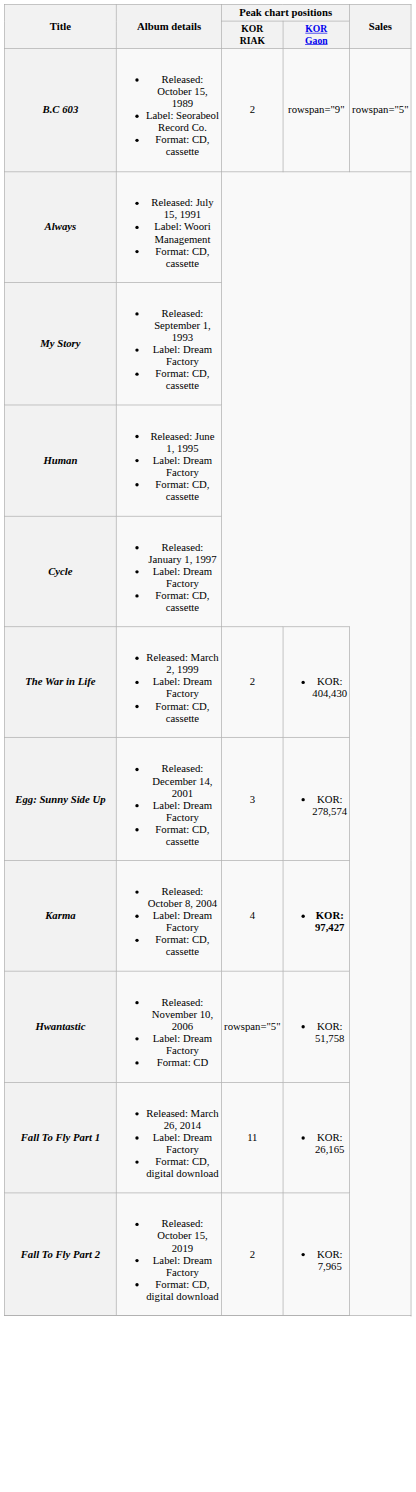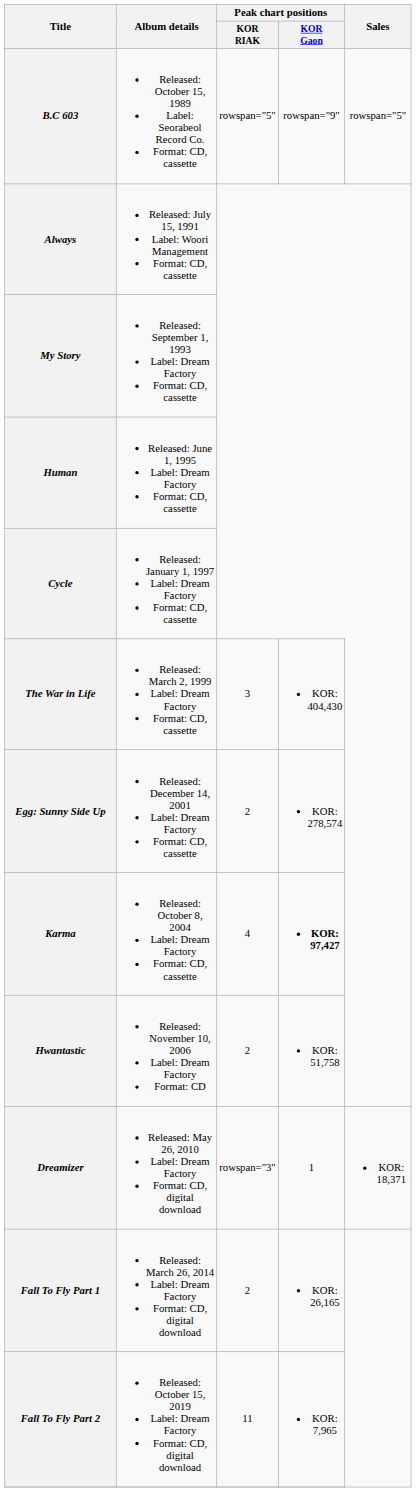B.C 603 | Peak chart positions / KOR RIAK: 2 -> rowspan="5"
The War in Life | Peak chart positions / KOR RIAK: 2 -> 3
Egg: Sunny Side Up | Peak chart positions / KOR RIAK: 3 -> 2
Hwantastic | Peak chart positions / KOR RIAK: rowspan="5" -> 2
+ row: Dreamizer | Released: May 26, 2010 Label: Dream Factory Format: CD, digital download | rowspan="3" | 1 | KOR: 18,371
Fall To Fly Part 1 | Peak chart positions / KOR RIAK: 11 -> 2
Fall To Fly Part 2 | Peak chart positions / KOR RIAK: 2 -> 11
